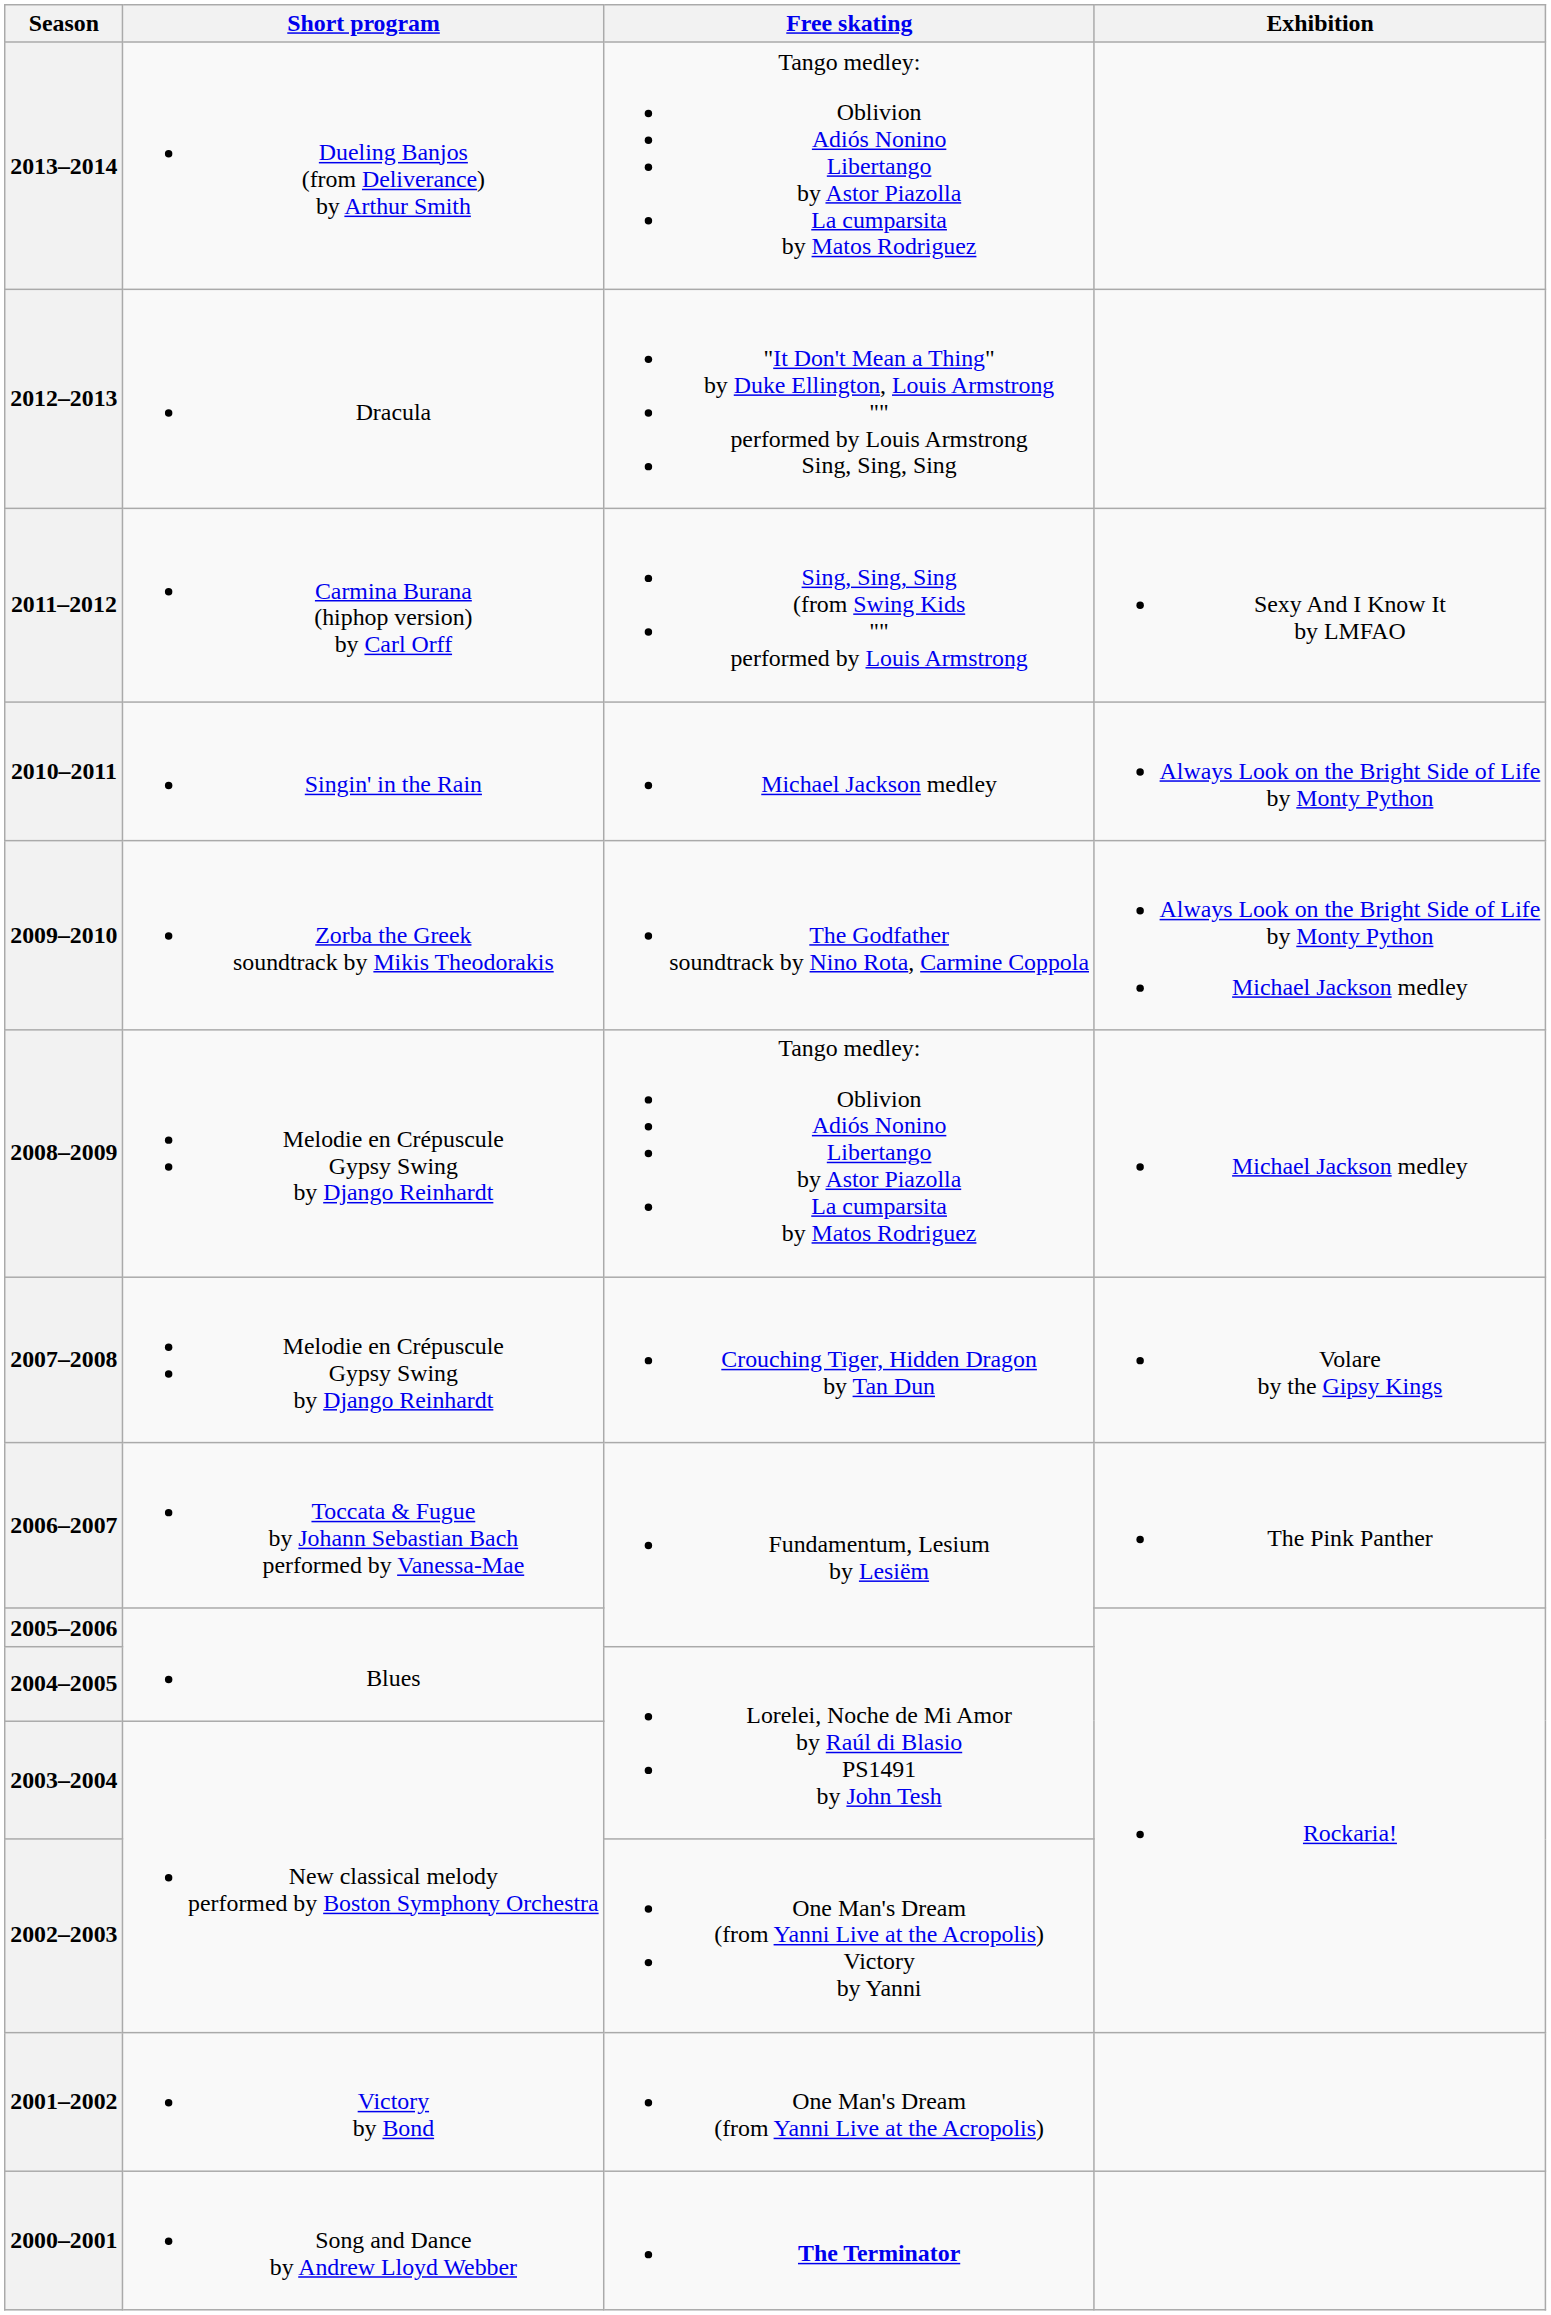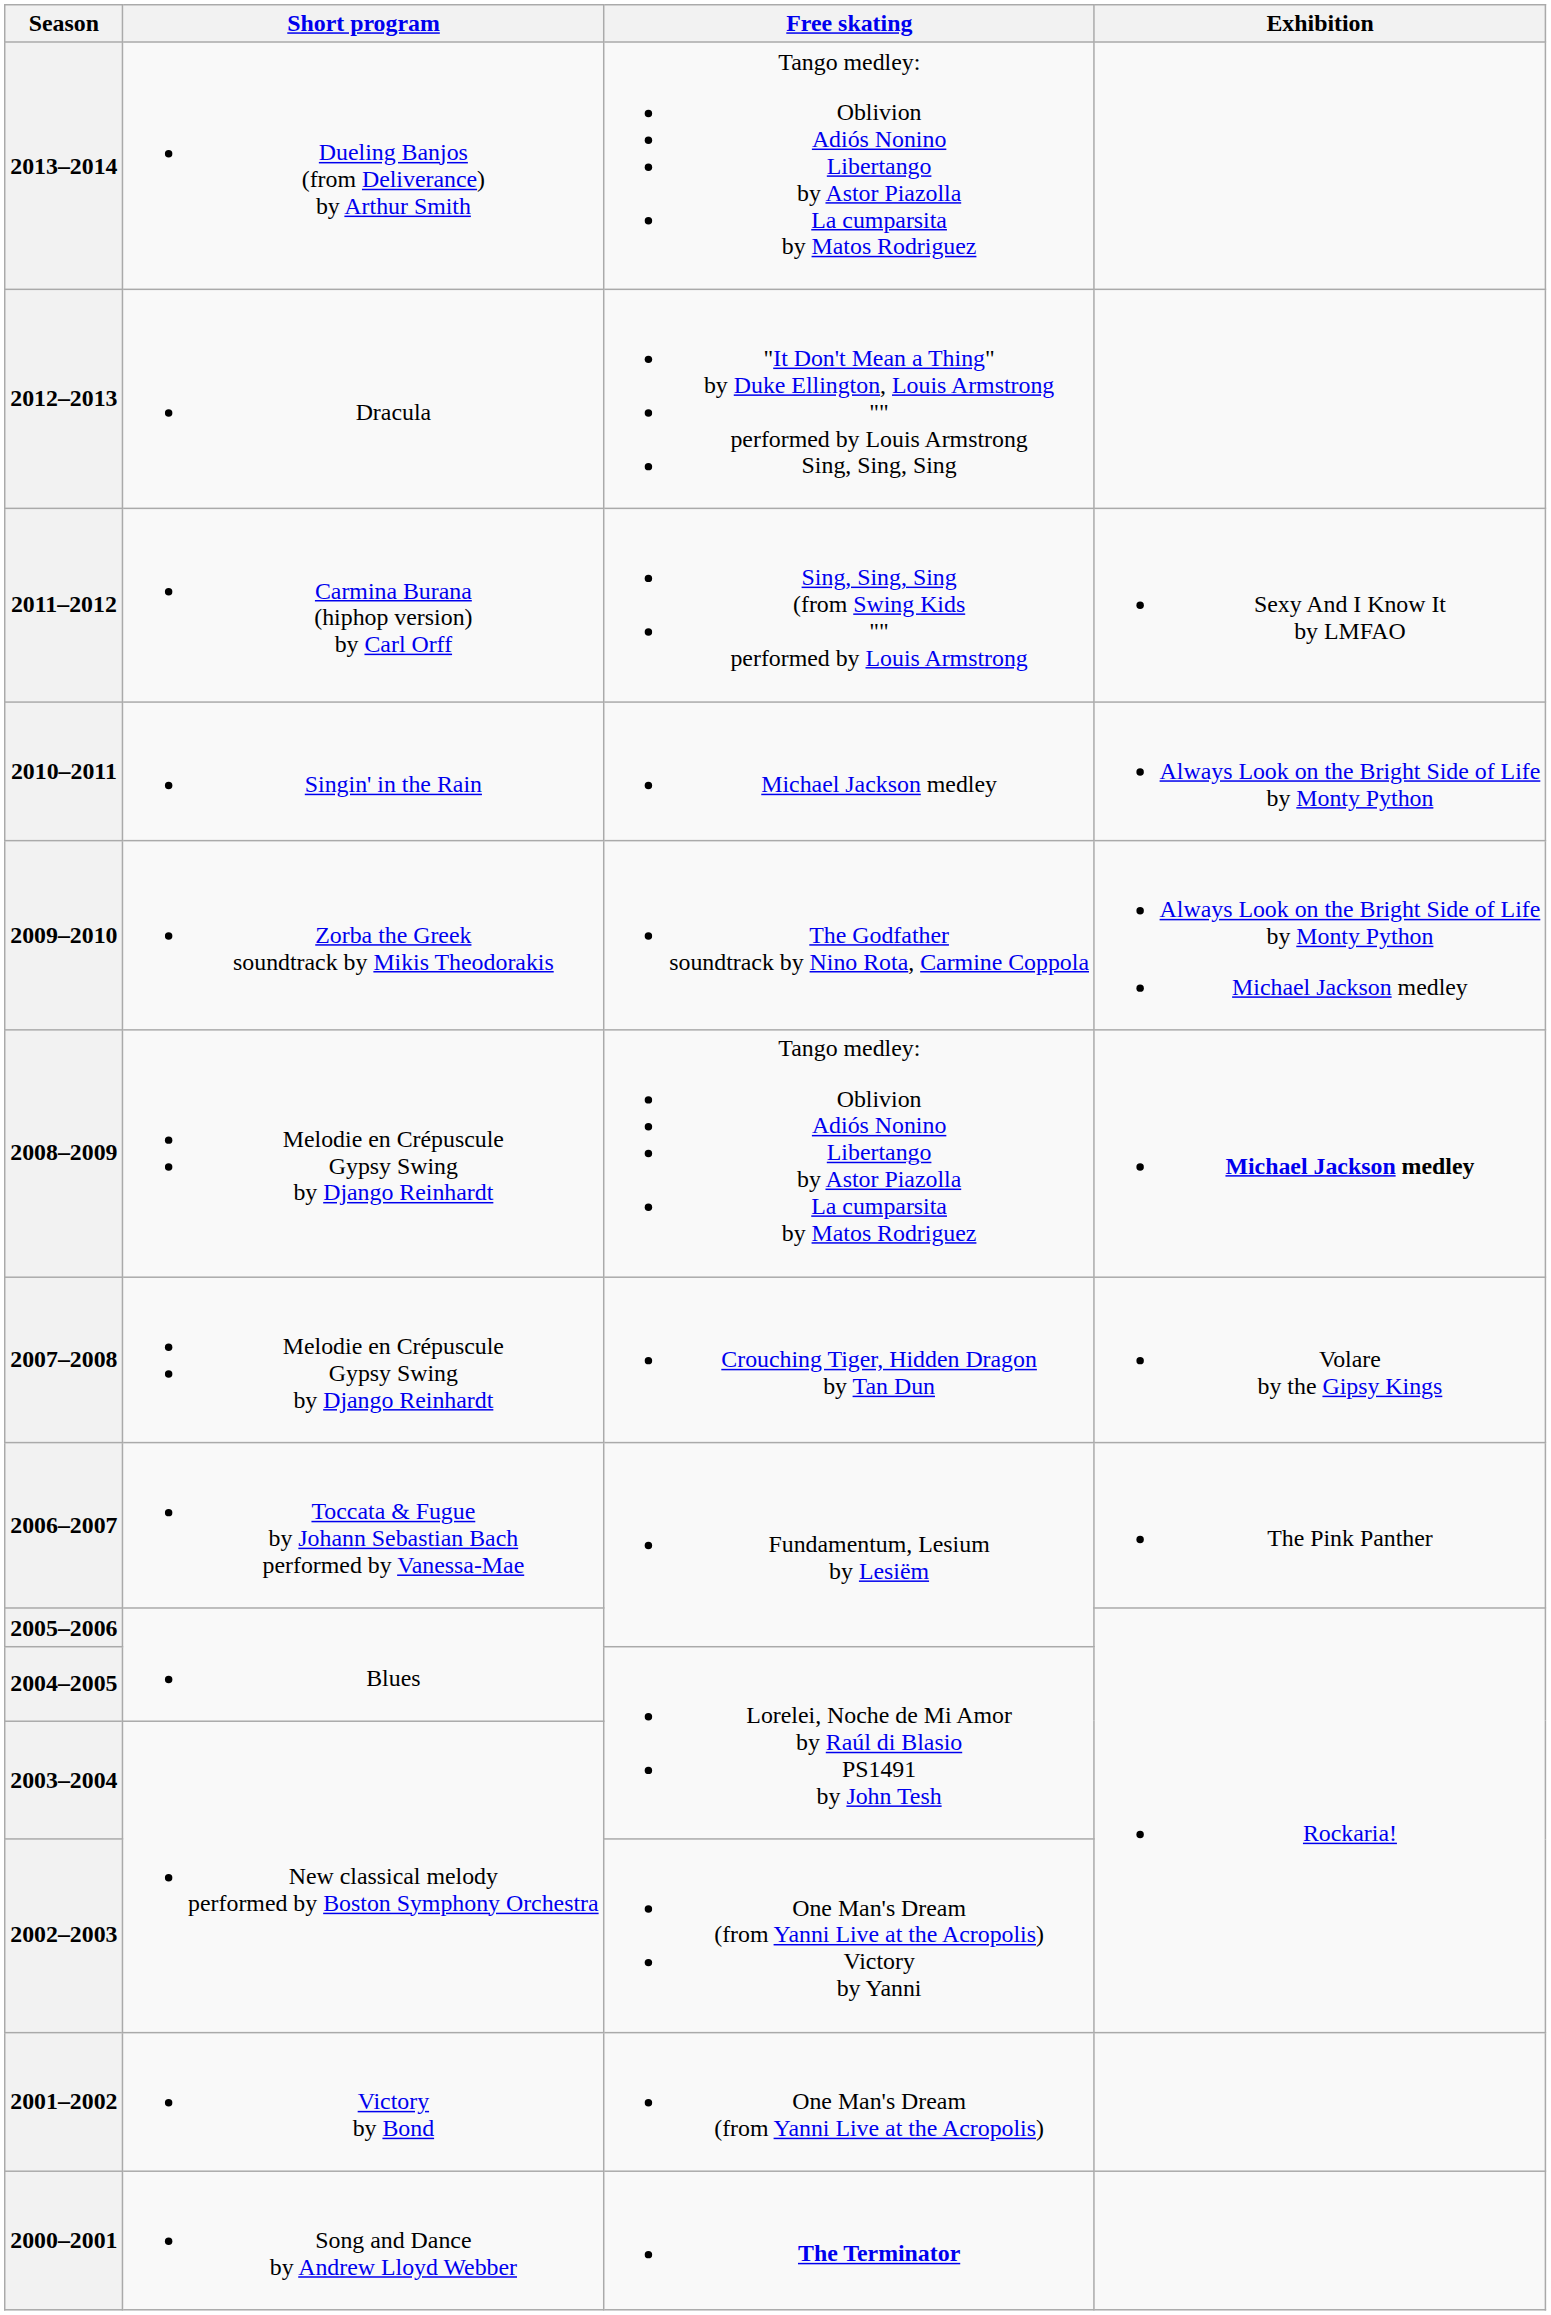2008–2009 | Exhibition: normal -> bold
